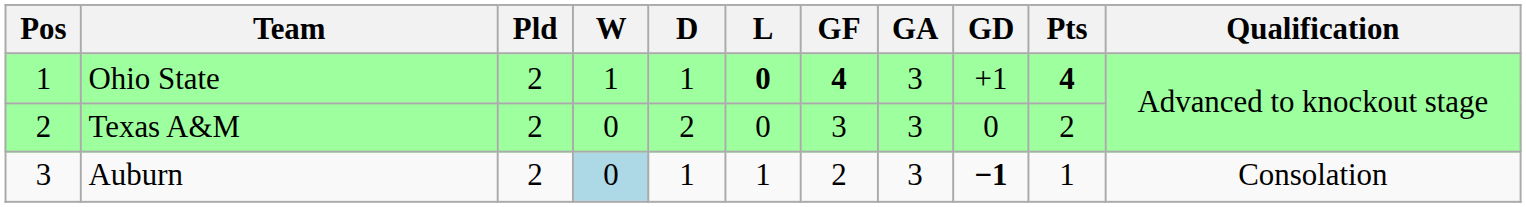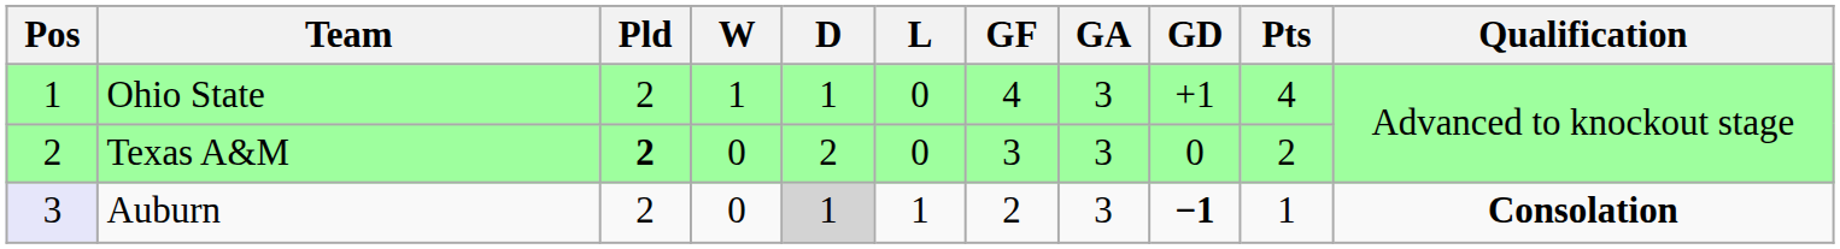Ohio State | L: bold -> normal
Ohio State | GF: bold -> normal
Ohio State | Pts: bold -> normal
Texas A&M | Pld: normal -> bold
Auburn | Pos: no background -> lavender background
Auburn | W: lightblue background -> no background
Auburn | D: no background -> lightgrey background
Auburn | Qualification: normal -> bold
